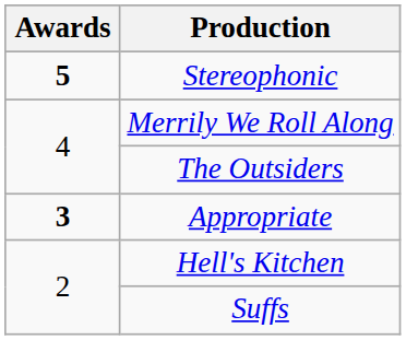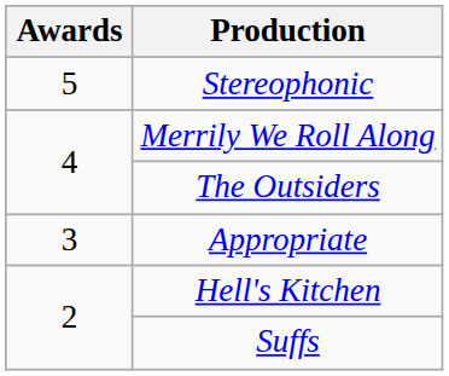Stereophonic | Awards: bold -> normal
Appropriate | Awards: bold -> normal
